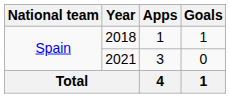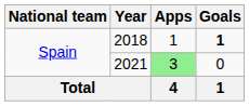2018 | Goals: normal -> bold
2021 | Apps: no background -> lightgreen background
